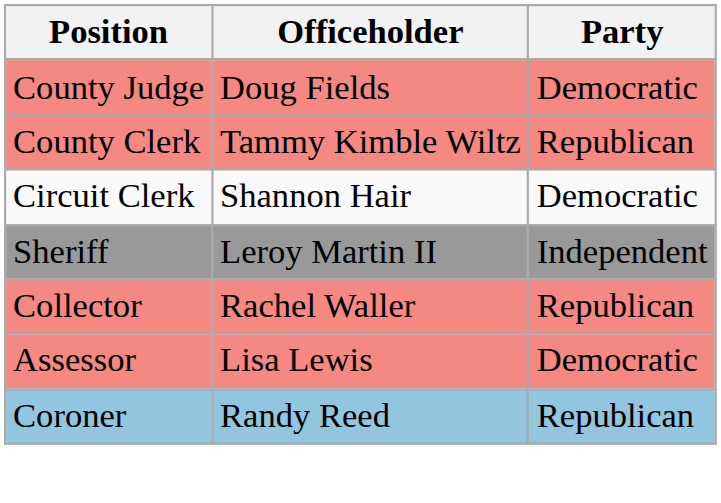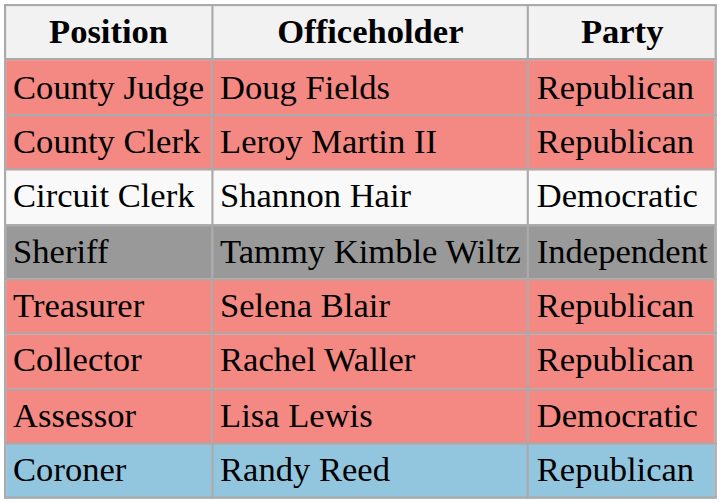County Judge | Party: Democratic -> Republican
County Clerk | Officeholder: Tammy Kimble Wiltz -> Leroy Martin II
Sheriff | Officeholder: Leroy Martin II -> Tammy Kimble Wiltz
+ row: Treasurer | Selena Blair | Republican
